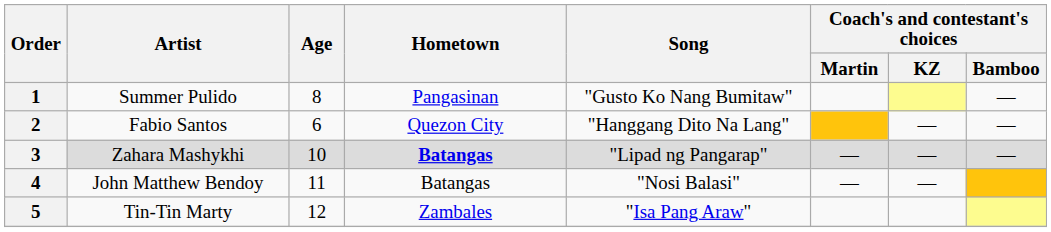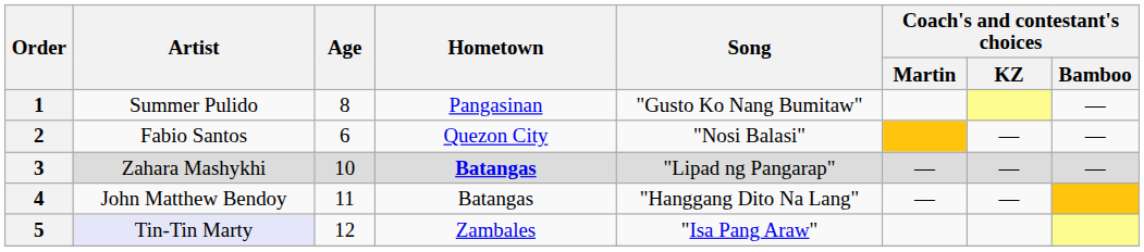2 | Song: "Hanggang Dito Na Lang" -> "Nosi Balasi"
4 | Song: "Nosi Balasi" -> "Hanggang Dito Na Lang"
5 | Artist: no background -> lavender background
